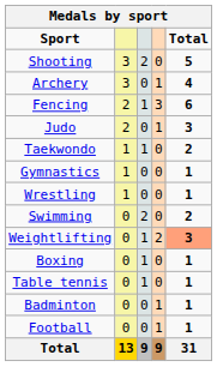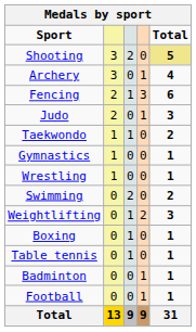Shooting | Total: no background -> khaki background
Weightlifting | Total: lightsalmon background -> no background
